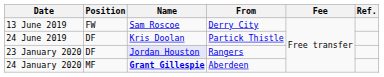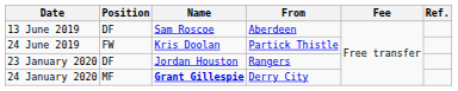13 June 2019 | Position: FW -> DF
13 June 2019 | From: Derry City -> Aberdeen
24 June 2019 | Position: DF -> FW
23 January 2020 | Name: lavender background -> no background
24 January 2020 | From: Aberdeen -> Derry City
